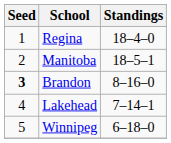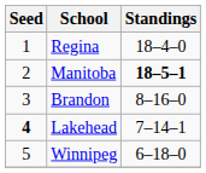Manitoba | Standings: normal -> bold
Brandon | Seed: bold -> normal
Lakehead | Seed: normal -> bold
